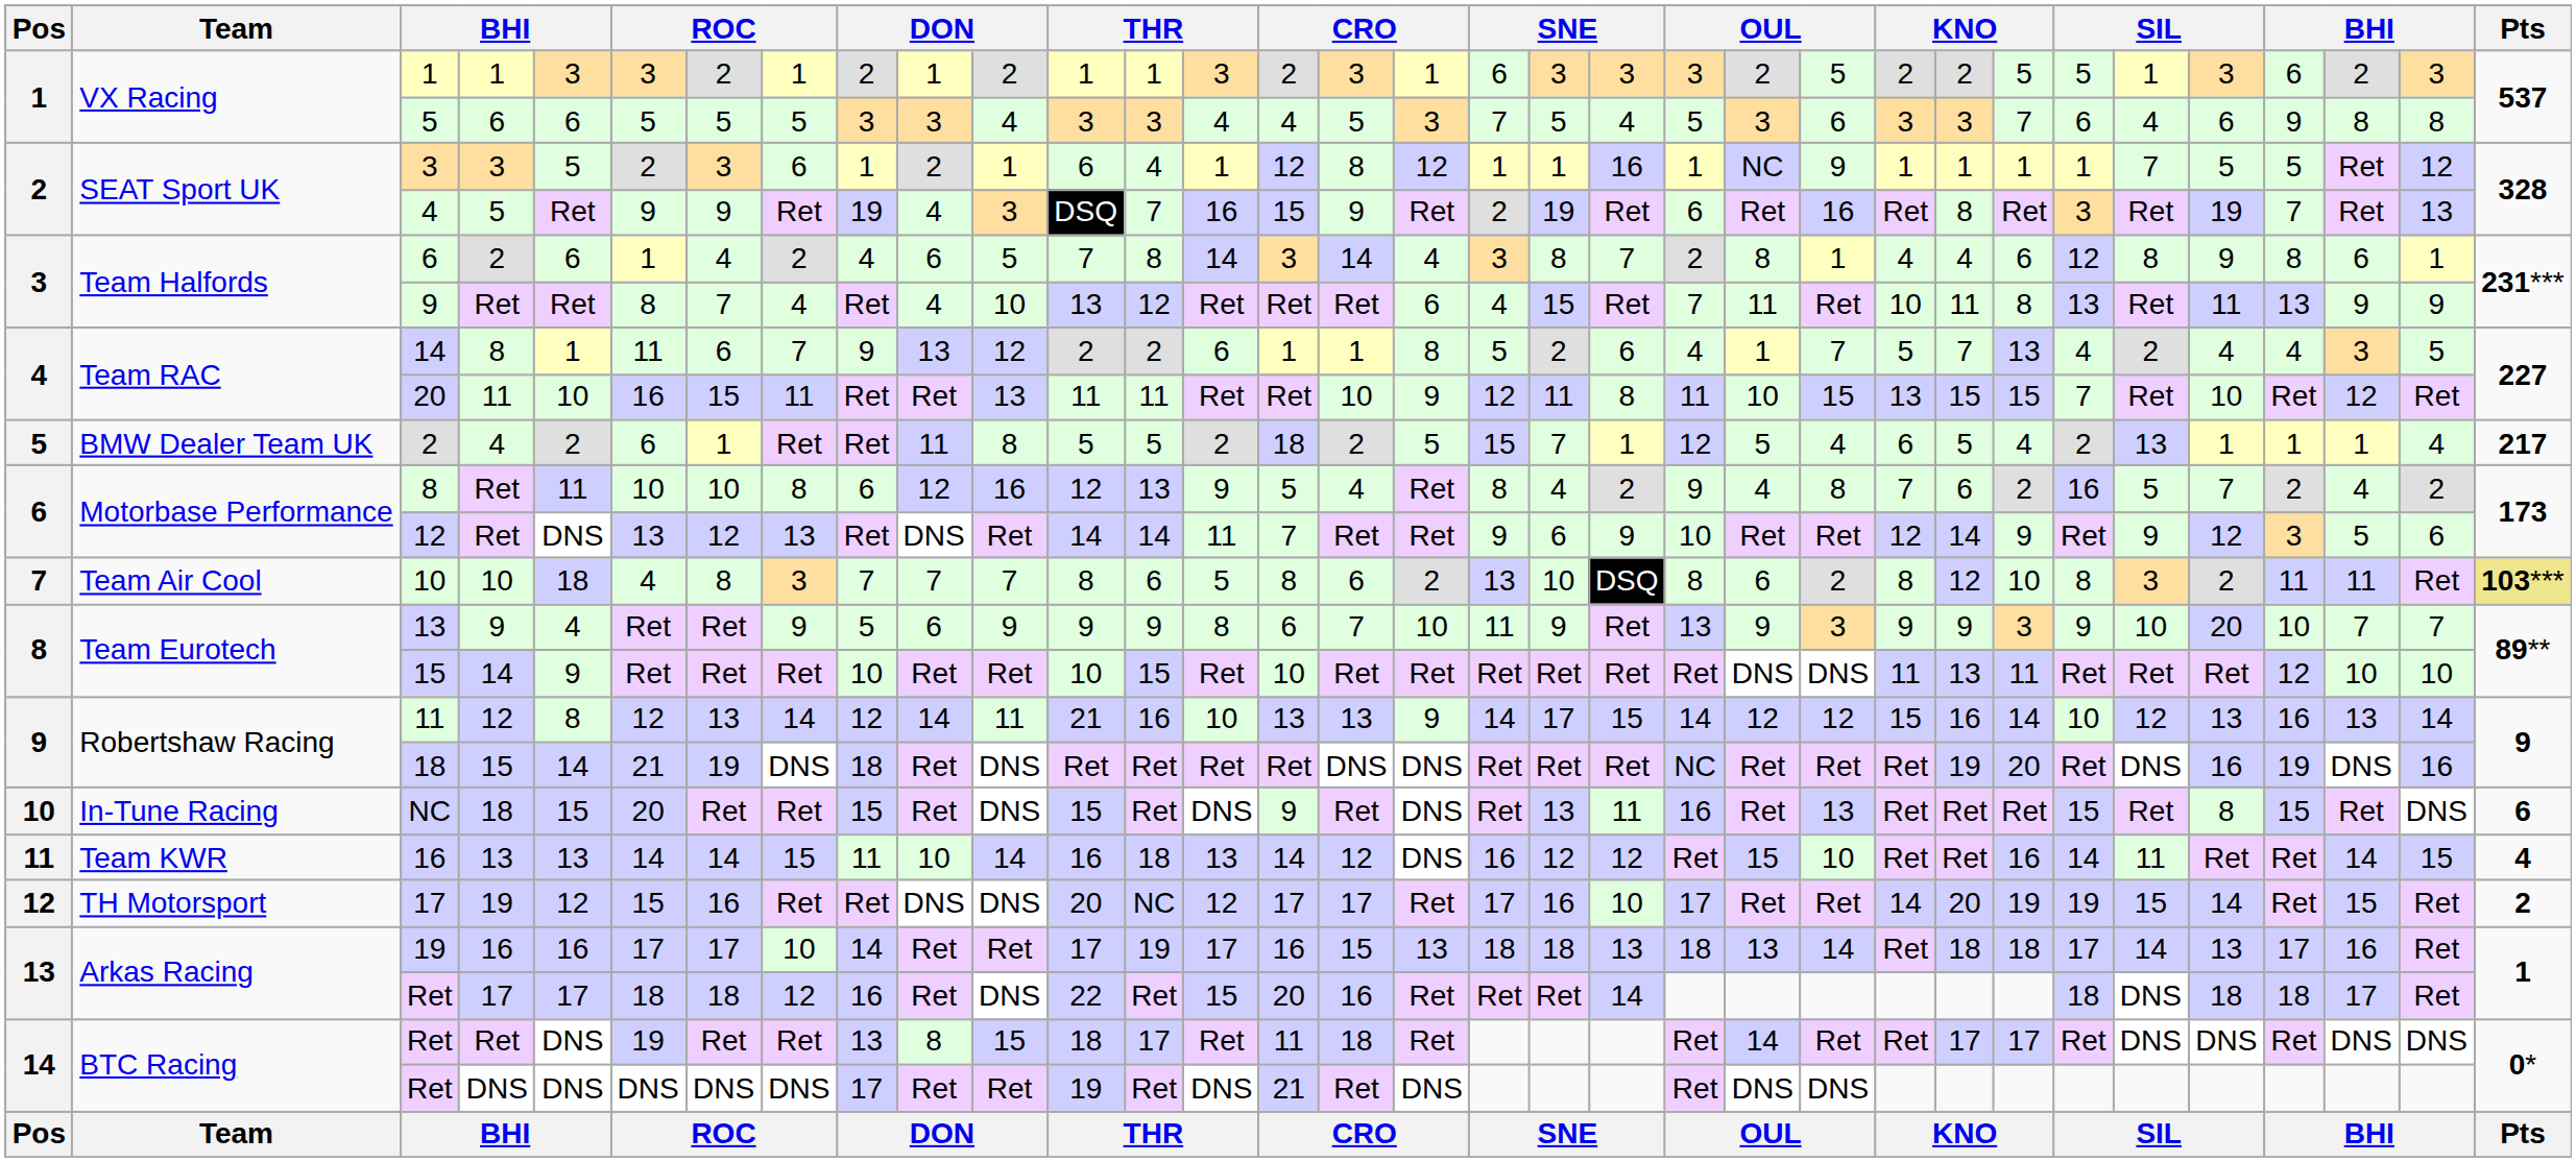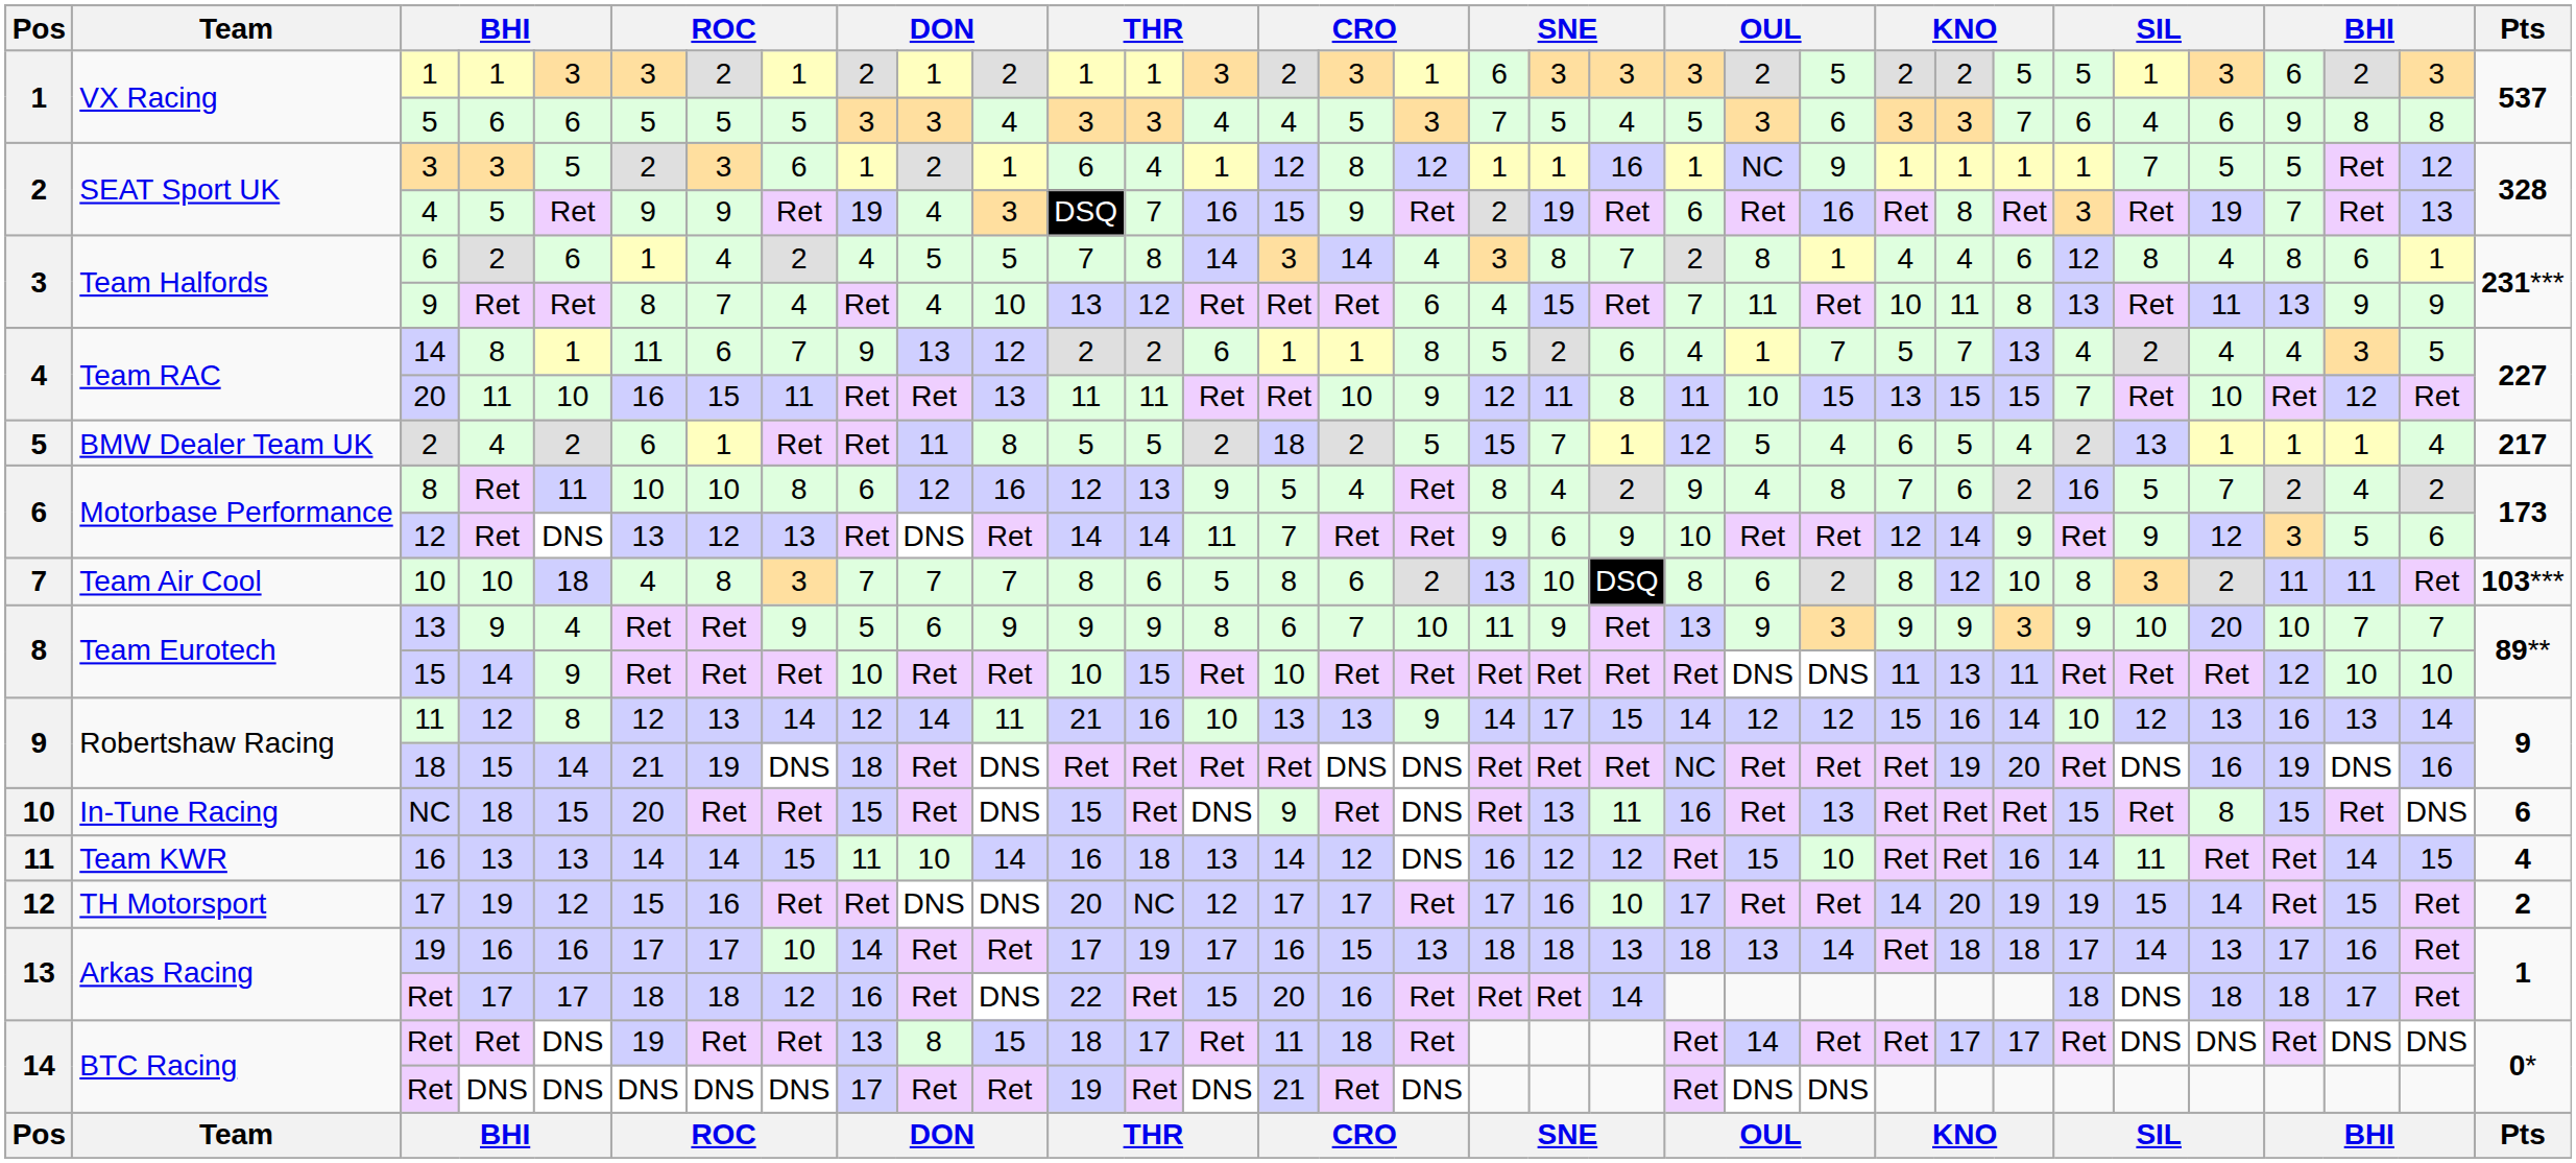row 6 | column 10: 6 -> 5
row 6 | column 29: 9 -> 4
row 13 | Pts: khaki background -> no background
